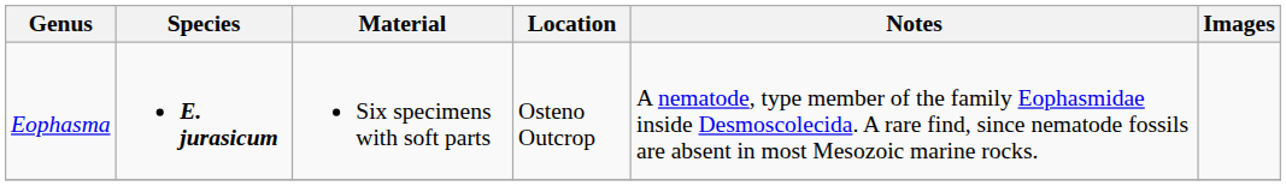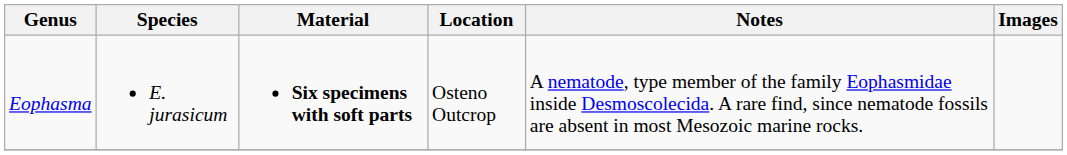Eophasma | Species: bold -> normal
Eophasma | Material: normal -> bold
